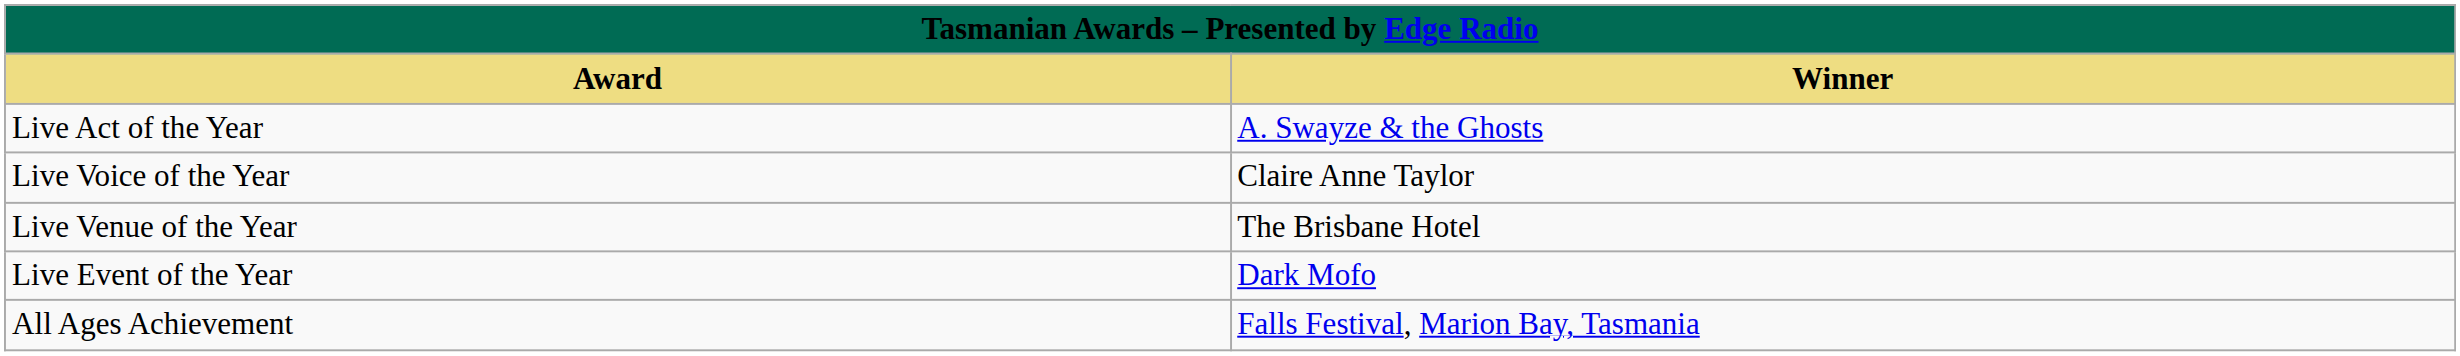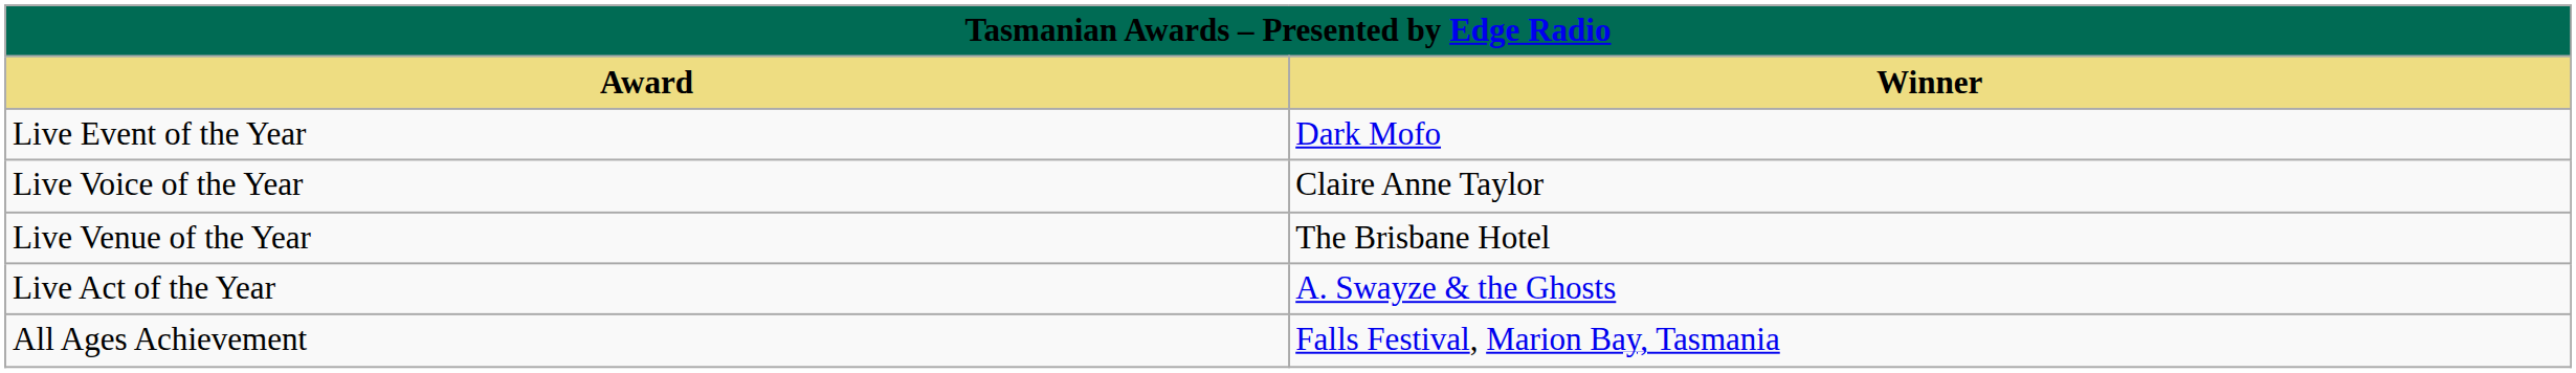rows swapped: Live Act of the Year <-> Live Event of the Year
